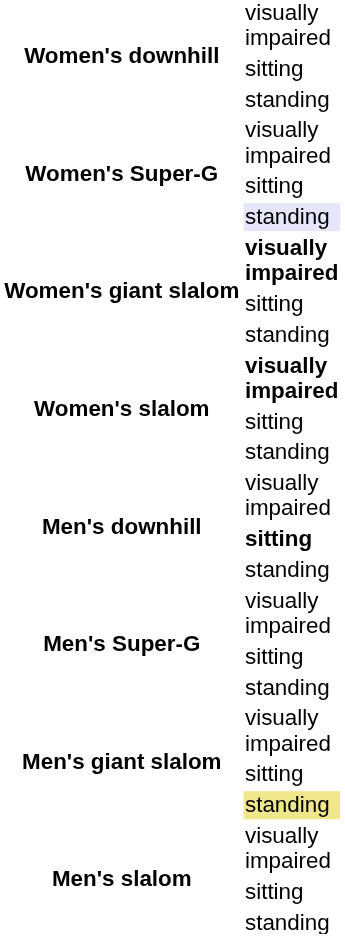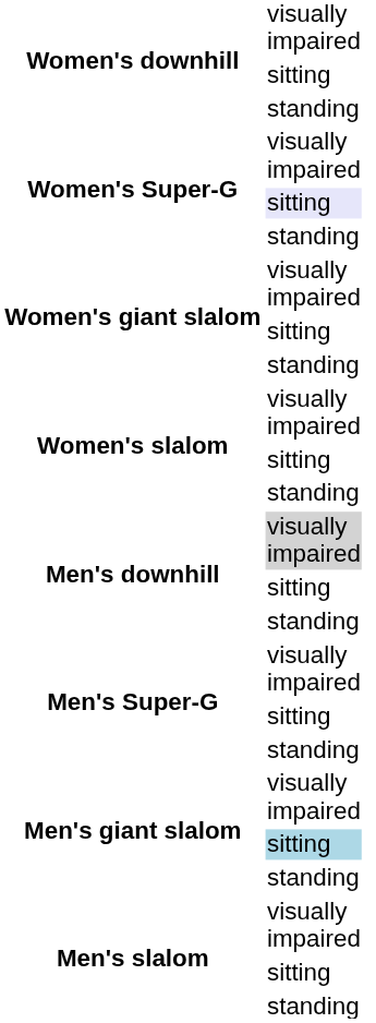Women's Super-G / sitting | column 2: no background -> lavender background
Women's Super-G / standing | column 2: lavender background -> no background
Women's giant slalom / visually impaired | column 2: bold -> normal
Women's slalom / visually impaired | column 2: bold -> normal
Men's downhill / visually impaired | column 2: no background -> lightgrey background
Men's downhill / sitting | column 2: bold -> normal
Men's giant slalom / sitting | column 2: no background -> lightblue background
Men's giant slalom / standing | column 2: khaki background -> no background
